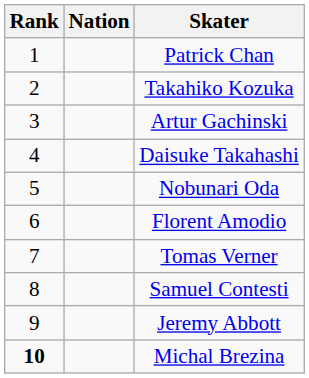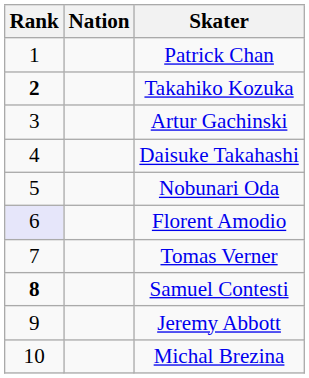Takahiko Kozuka | Rank: normal -> bold
Florent Amodio | Rank: no background -> lavender background
Samuel Contesti | Rank: normal -> bold
Michal Brezina | Rank: bold -> normal
